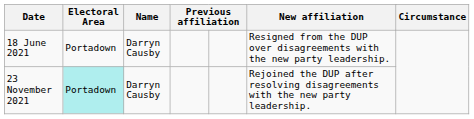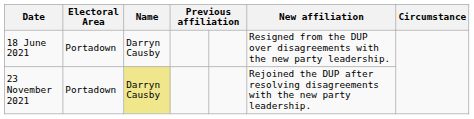23 November 2021 | Electoral Area: paleturquoise background -> no background
23 November 2021 | Name: no background -> khaki background
